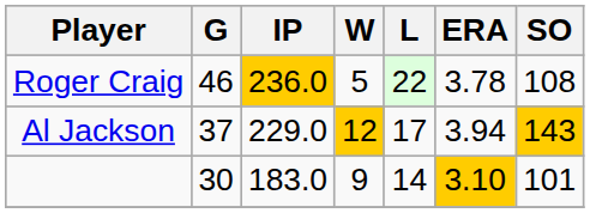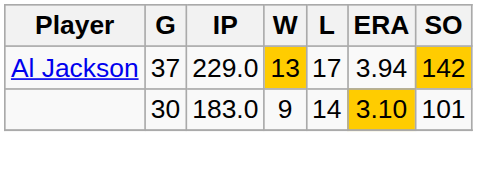- row: Roger Craig | 46 | 236.0 | 5 | 22 | 3.78 | 108
Al Jackson | W: 12 -> 13
Al Jackson | SO: 143 -> 142
